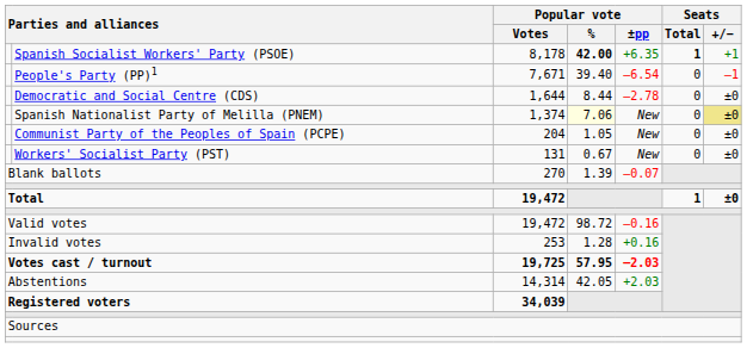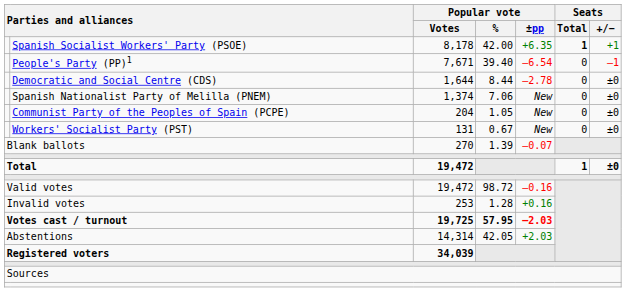Spanish Socialist Workers' Party (PSOE) | Popular vote / %: bold -> normal
Spanish Nationalist Party of Melilla (PNEM) | Popular vote / %: lightyellow background -> no background
Spanish Nationalist Party of Melilla (PNEM) | Seats / +/−: khaki background -> no background
